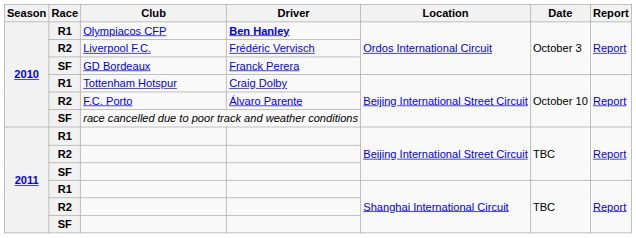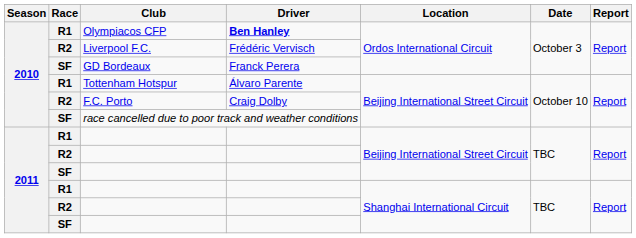Tottenham Hotspur | Driver: Craig Dolby -> Álvaro Parente
F.C. Porto | Driver: Álvaro Parente -> Craig Dolby
